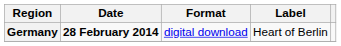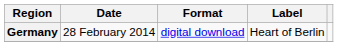Germany | Date: bold -> normal
